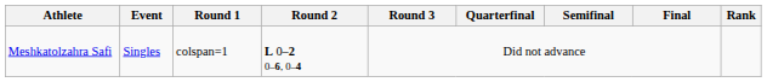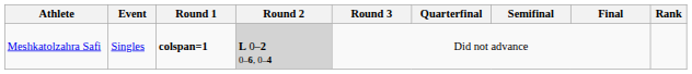Meshkatolzahra Safi | Round 1: normal -> bold
Meshkatolzahra Safi | Round 2: no background -> lightgrey background
